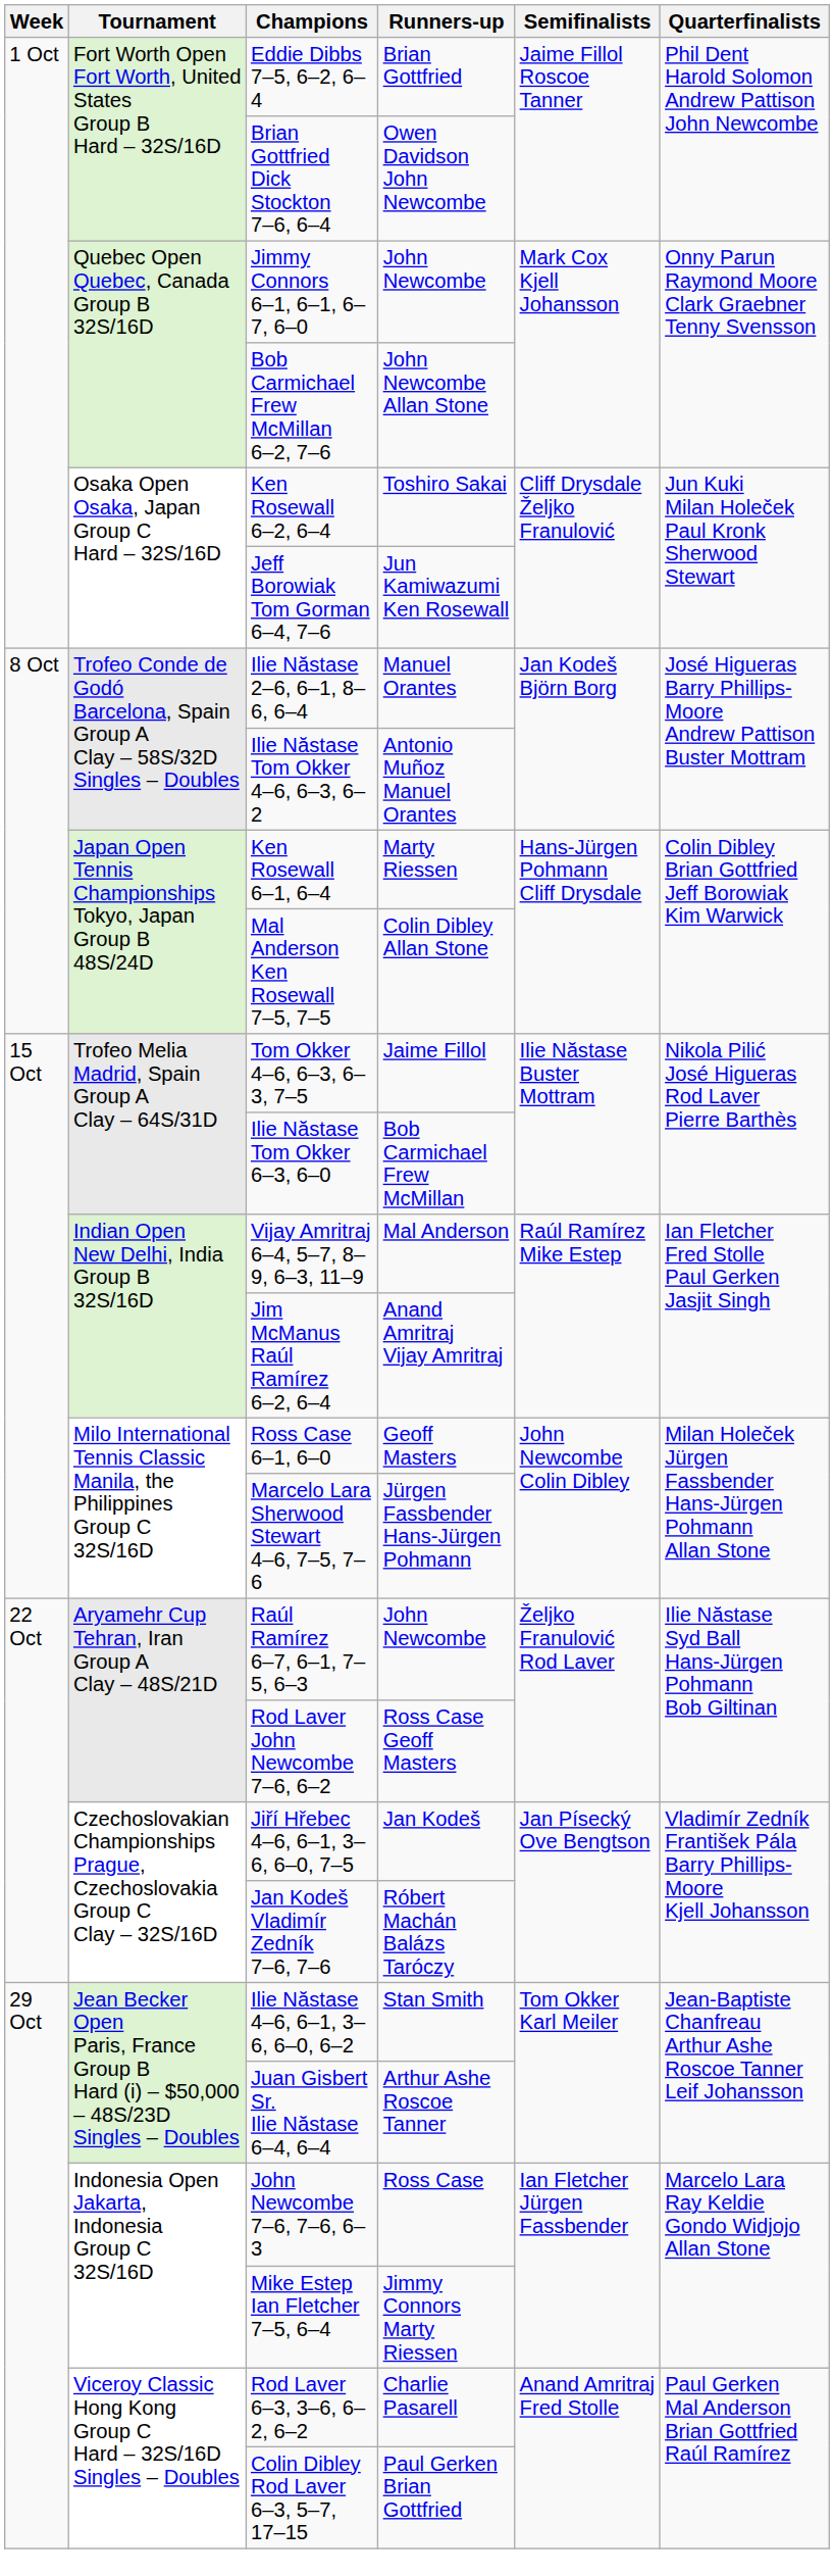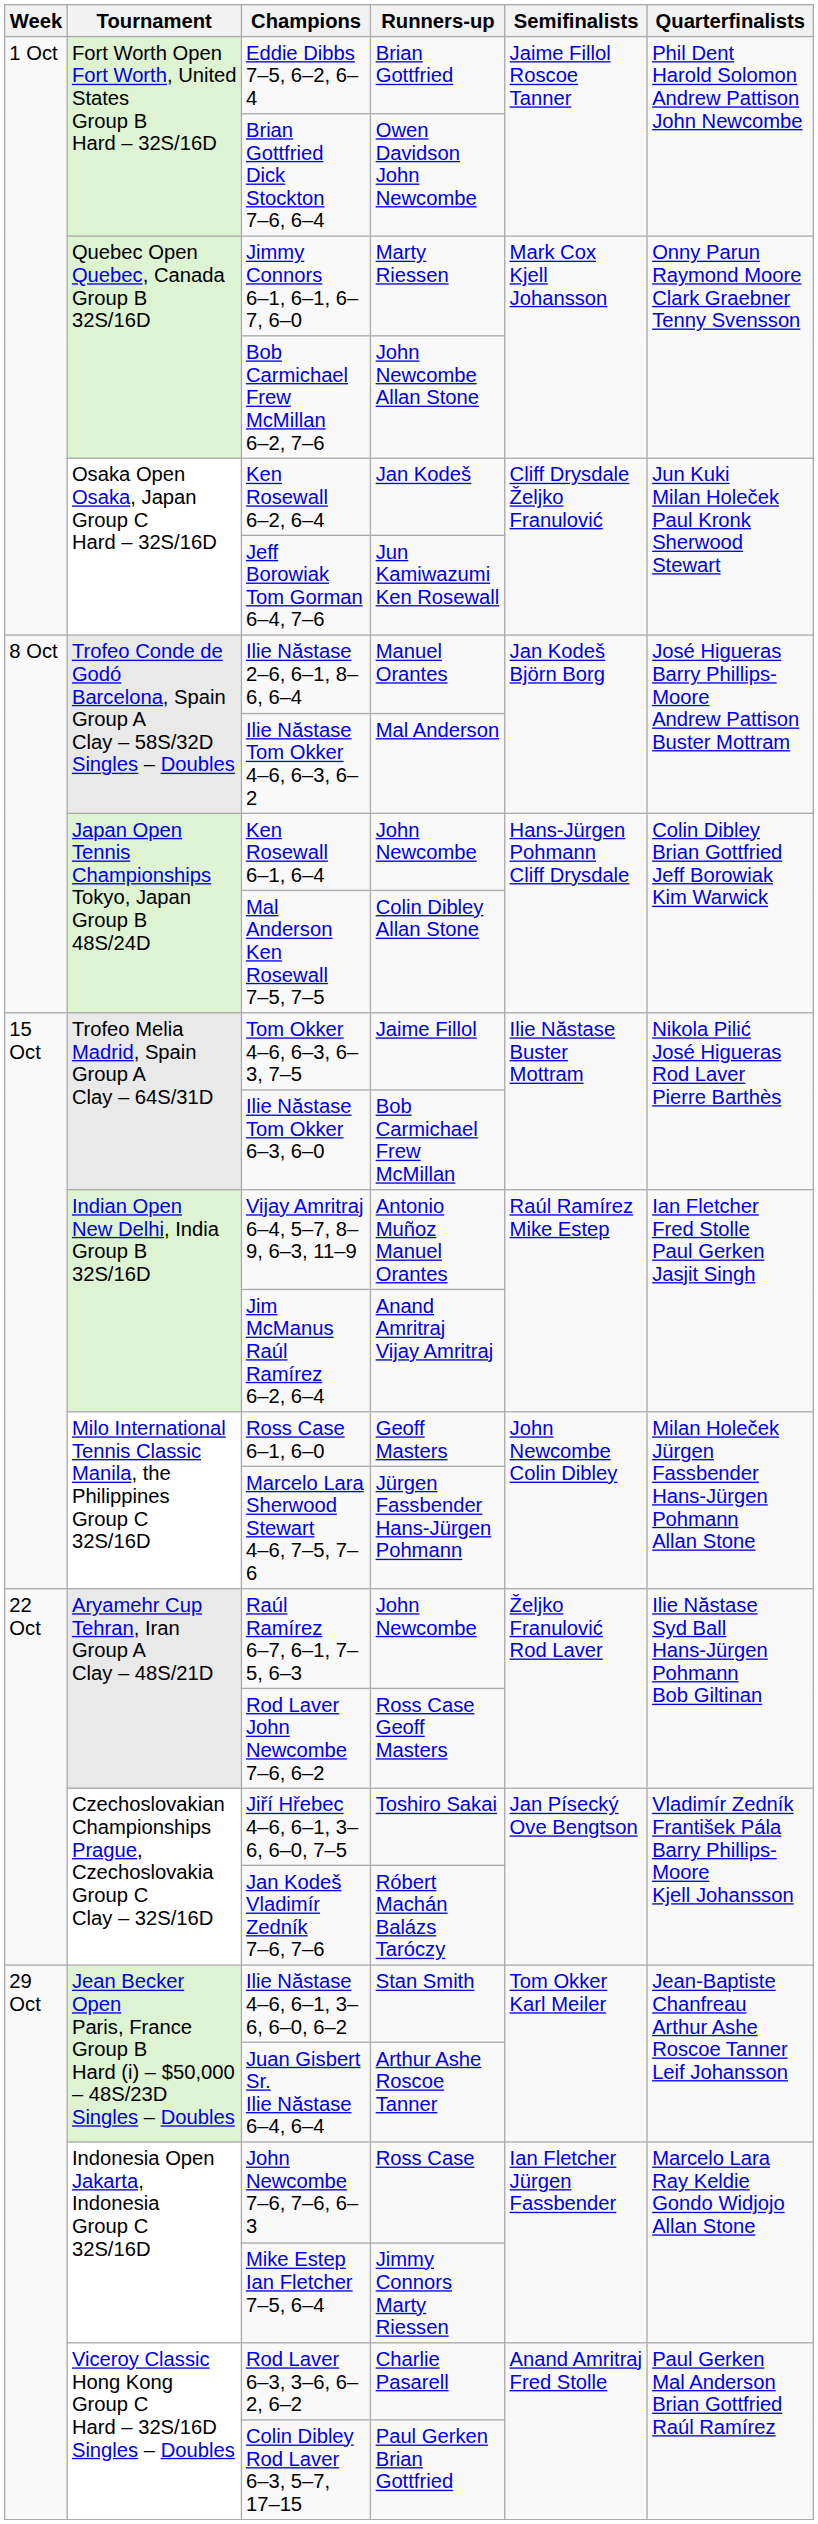Jimmy Connors 6–1, 6–1, 6–7, 6–0 | Runners-up: John Newcombe -> Marty Riessen
Ken Rosewall 6–2, 6–4 | Runners-up: Toshiro Sakai -> Jan Kodeš
Ilie Năstase Tom Okker 4–6, 6–3, 6–2 | Runners-up: Antonio Muñoz Manuel Orantes -> Mal Anderson
Ken Rosewall 6–1, 6–4 | Runners-up: Marty Riessen -> John Newcombe
Vijay Amritraj 6–4, 5–7, 8–9, 6–3, 11–9 | Runners-up: Mal Anderson -> Antonio Muñoz Manuel Orantes
Jiří Hřebec 4–6, 6–1, 3–6, 6–0, 7–5 | Runners-up: Jan Kodeš -> Toshiro Sakai
